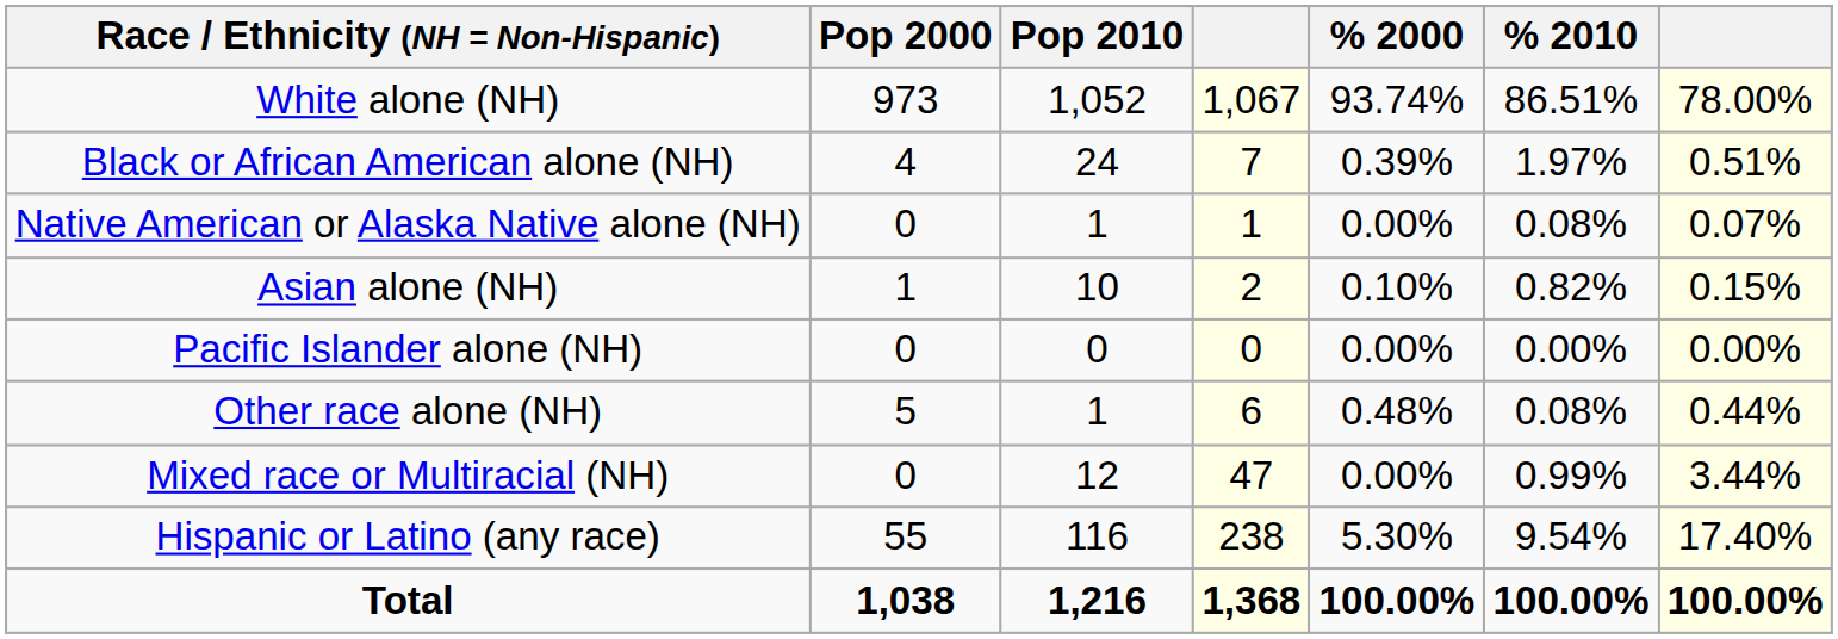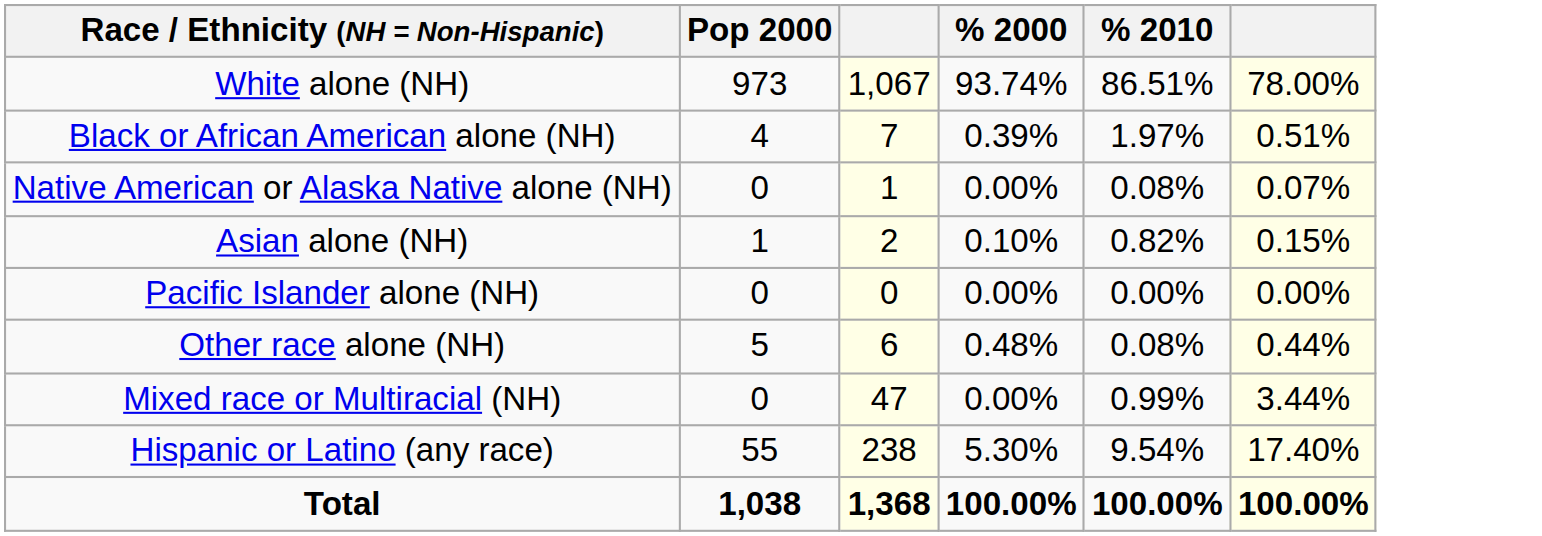- column: Pop 2010 | 1,052 | 24 | 1 | 10 | 0 | 1 | 12 | 116 | 1,216
